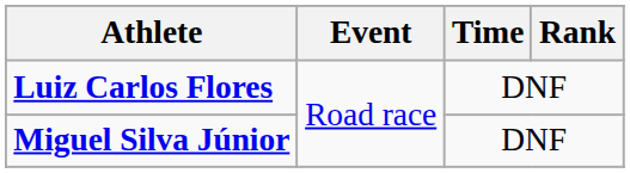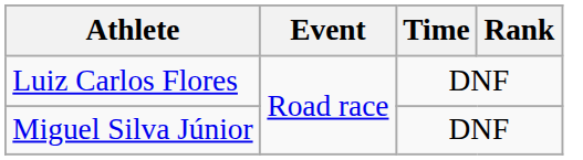Luiz Carlos Flores | Athlete: bold -> normal
Miguel Silva Júnior | Athlete: bold -> normal
